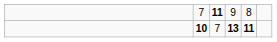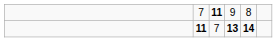row 2 | column 2: 10 -> 11
row 2 | column 5: 11 -> 14
